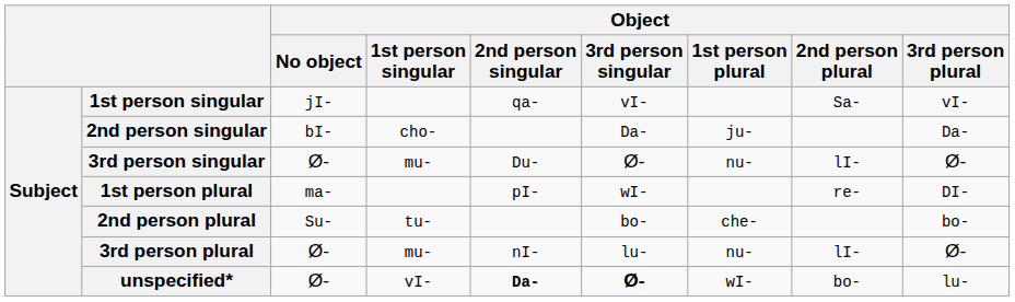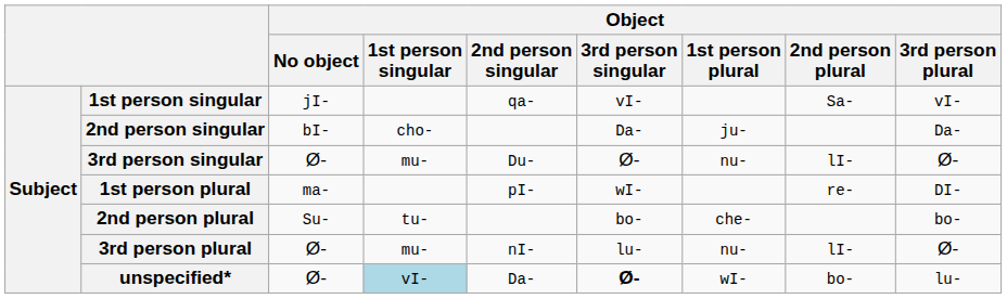unspecified* | Object / 1st person singular: no background -> lightblue background
unspecified* | Object / 2nd person singular: bold -> normal
